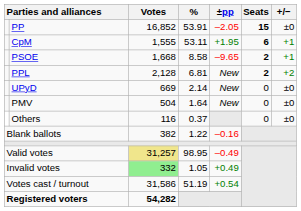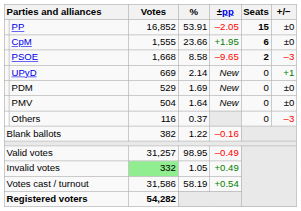CpM | %: 53.11 -> 23.66
CpM | +/−: +1 -> ±0
PSOE | +/−: +1 -> –3
- row: PPL | 2,128 | 6.81 | New | 2 | +2
UPyD | +/−: ±0 -> +1
+ row: PDM | 529 | 1.69 | New | 0 | ±0
Others | +/−: ±0 -> –3
Valid votes | Votes: khaki background -> no background
Votes cast / turnout | %: 51.19 -> 58.19
